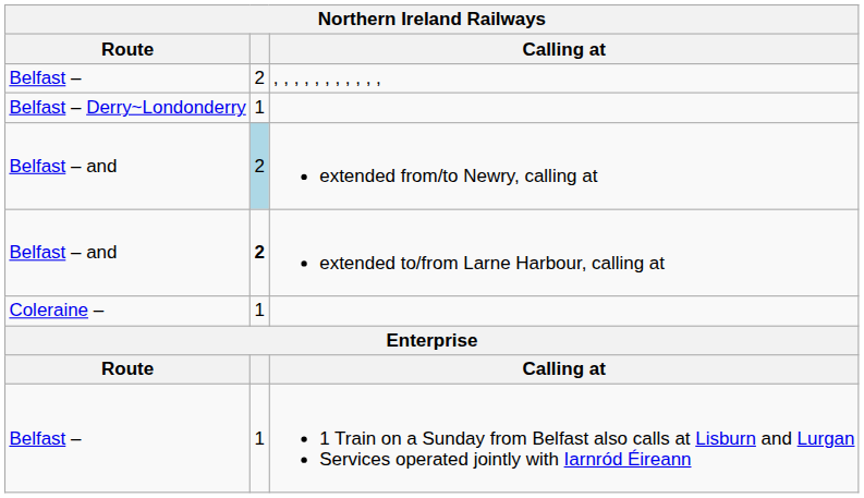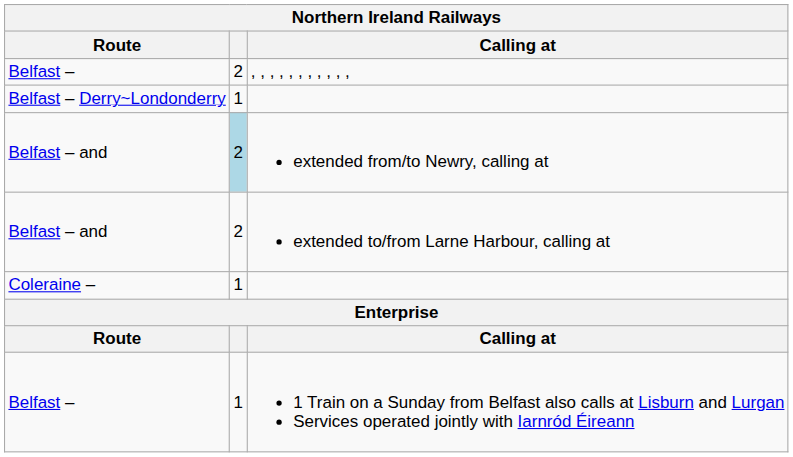extended to/from Larne Harbour, calling at | column 2: bold -> normal
